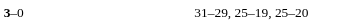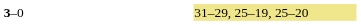row 1 | column 2: no background -> khaki background
